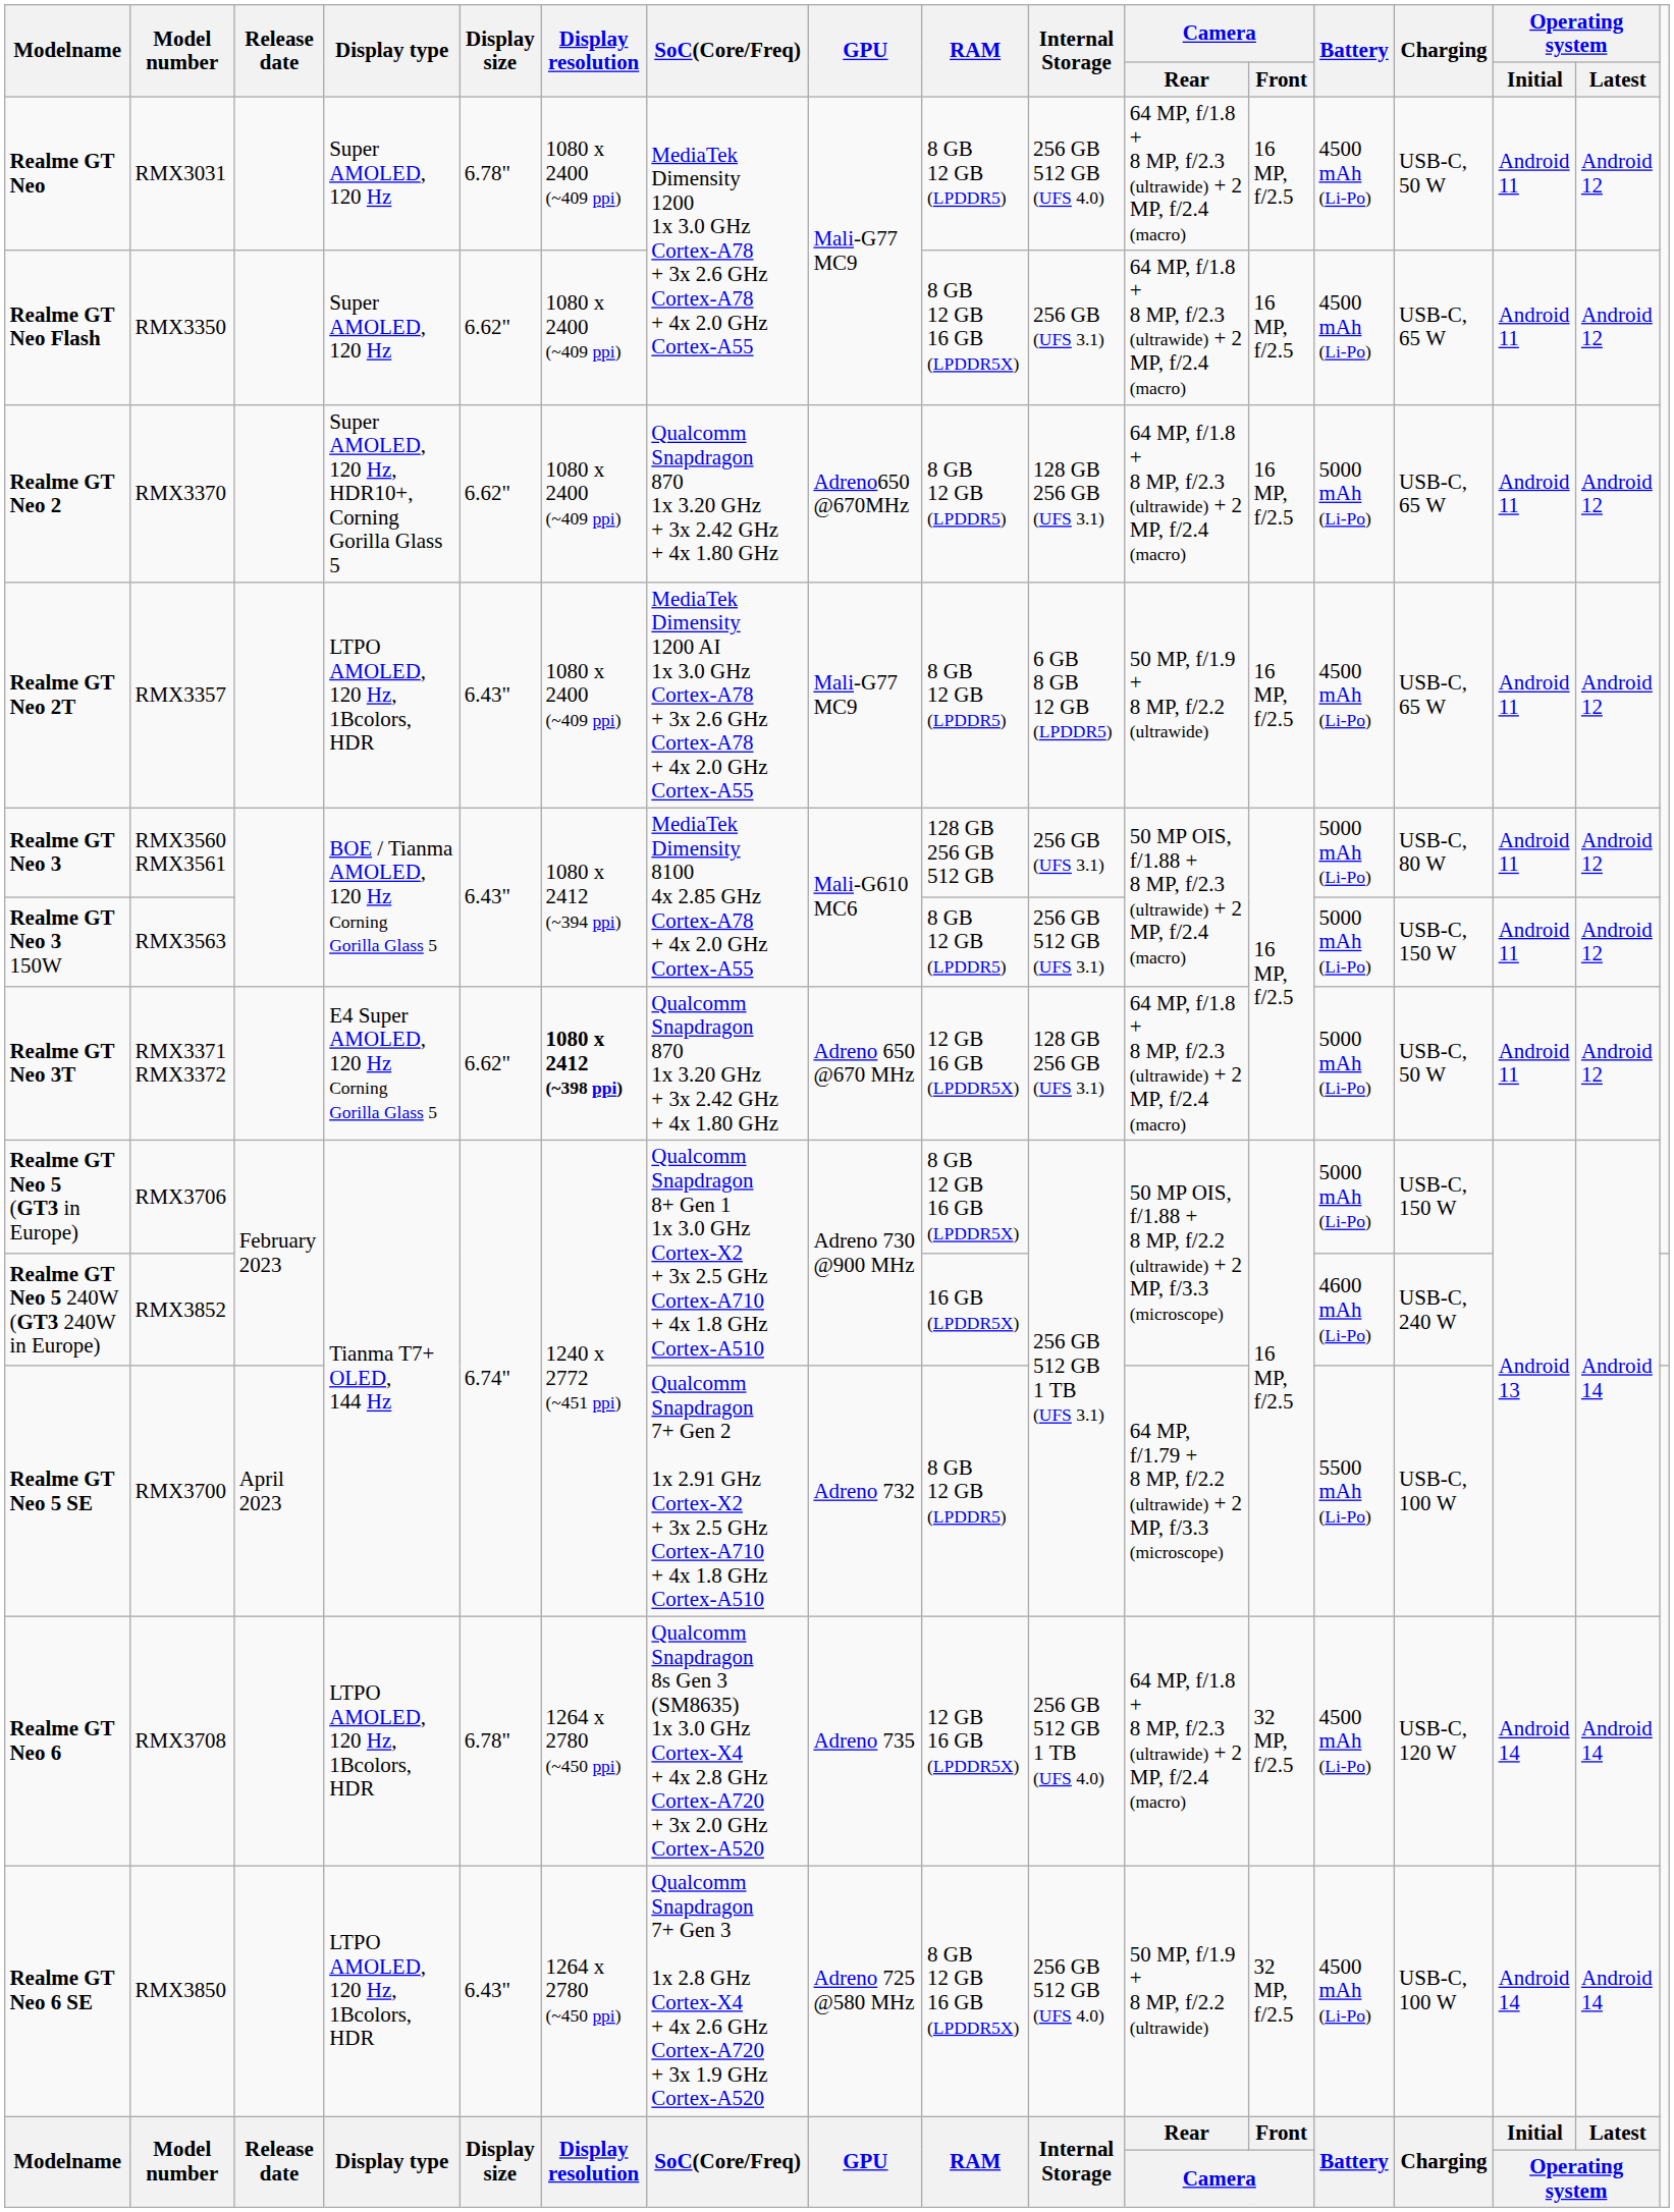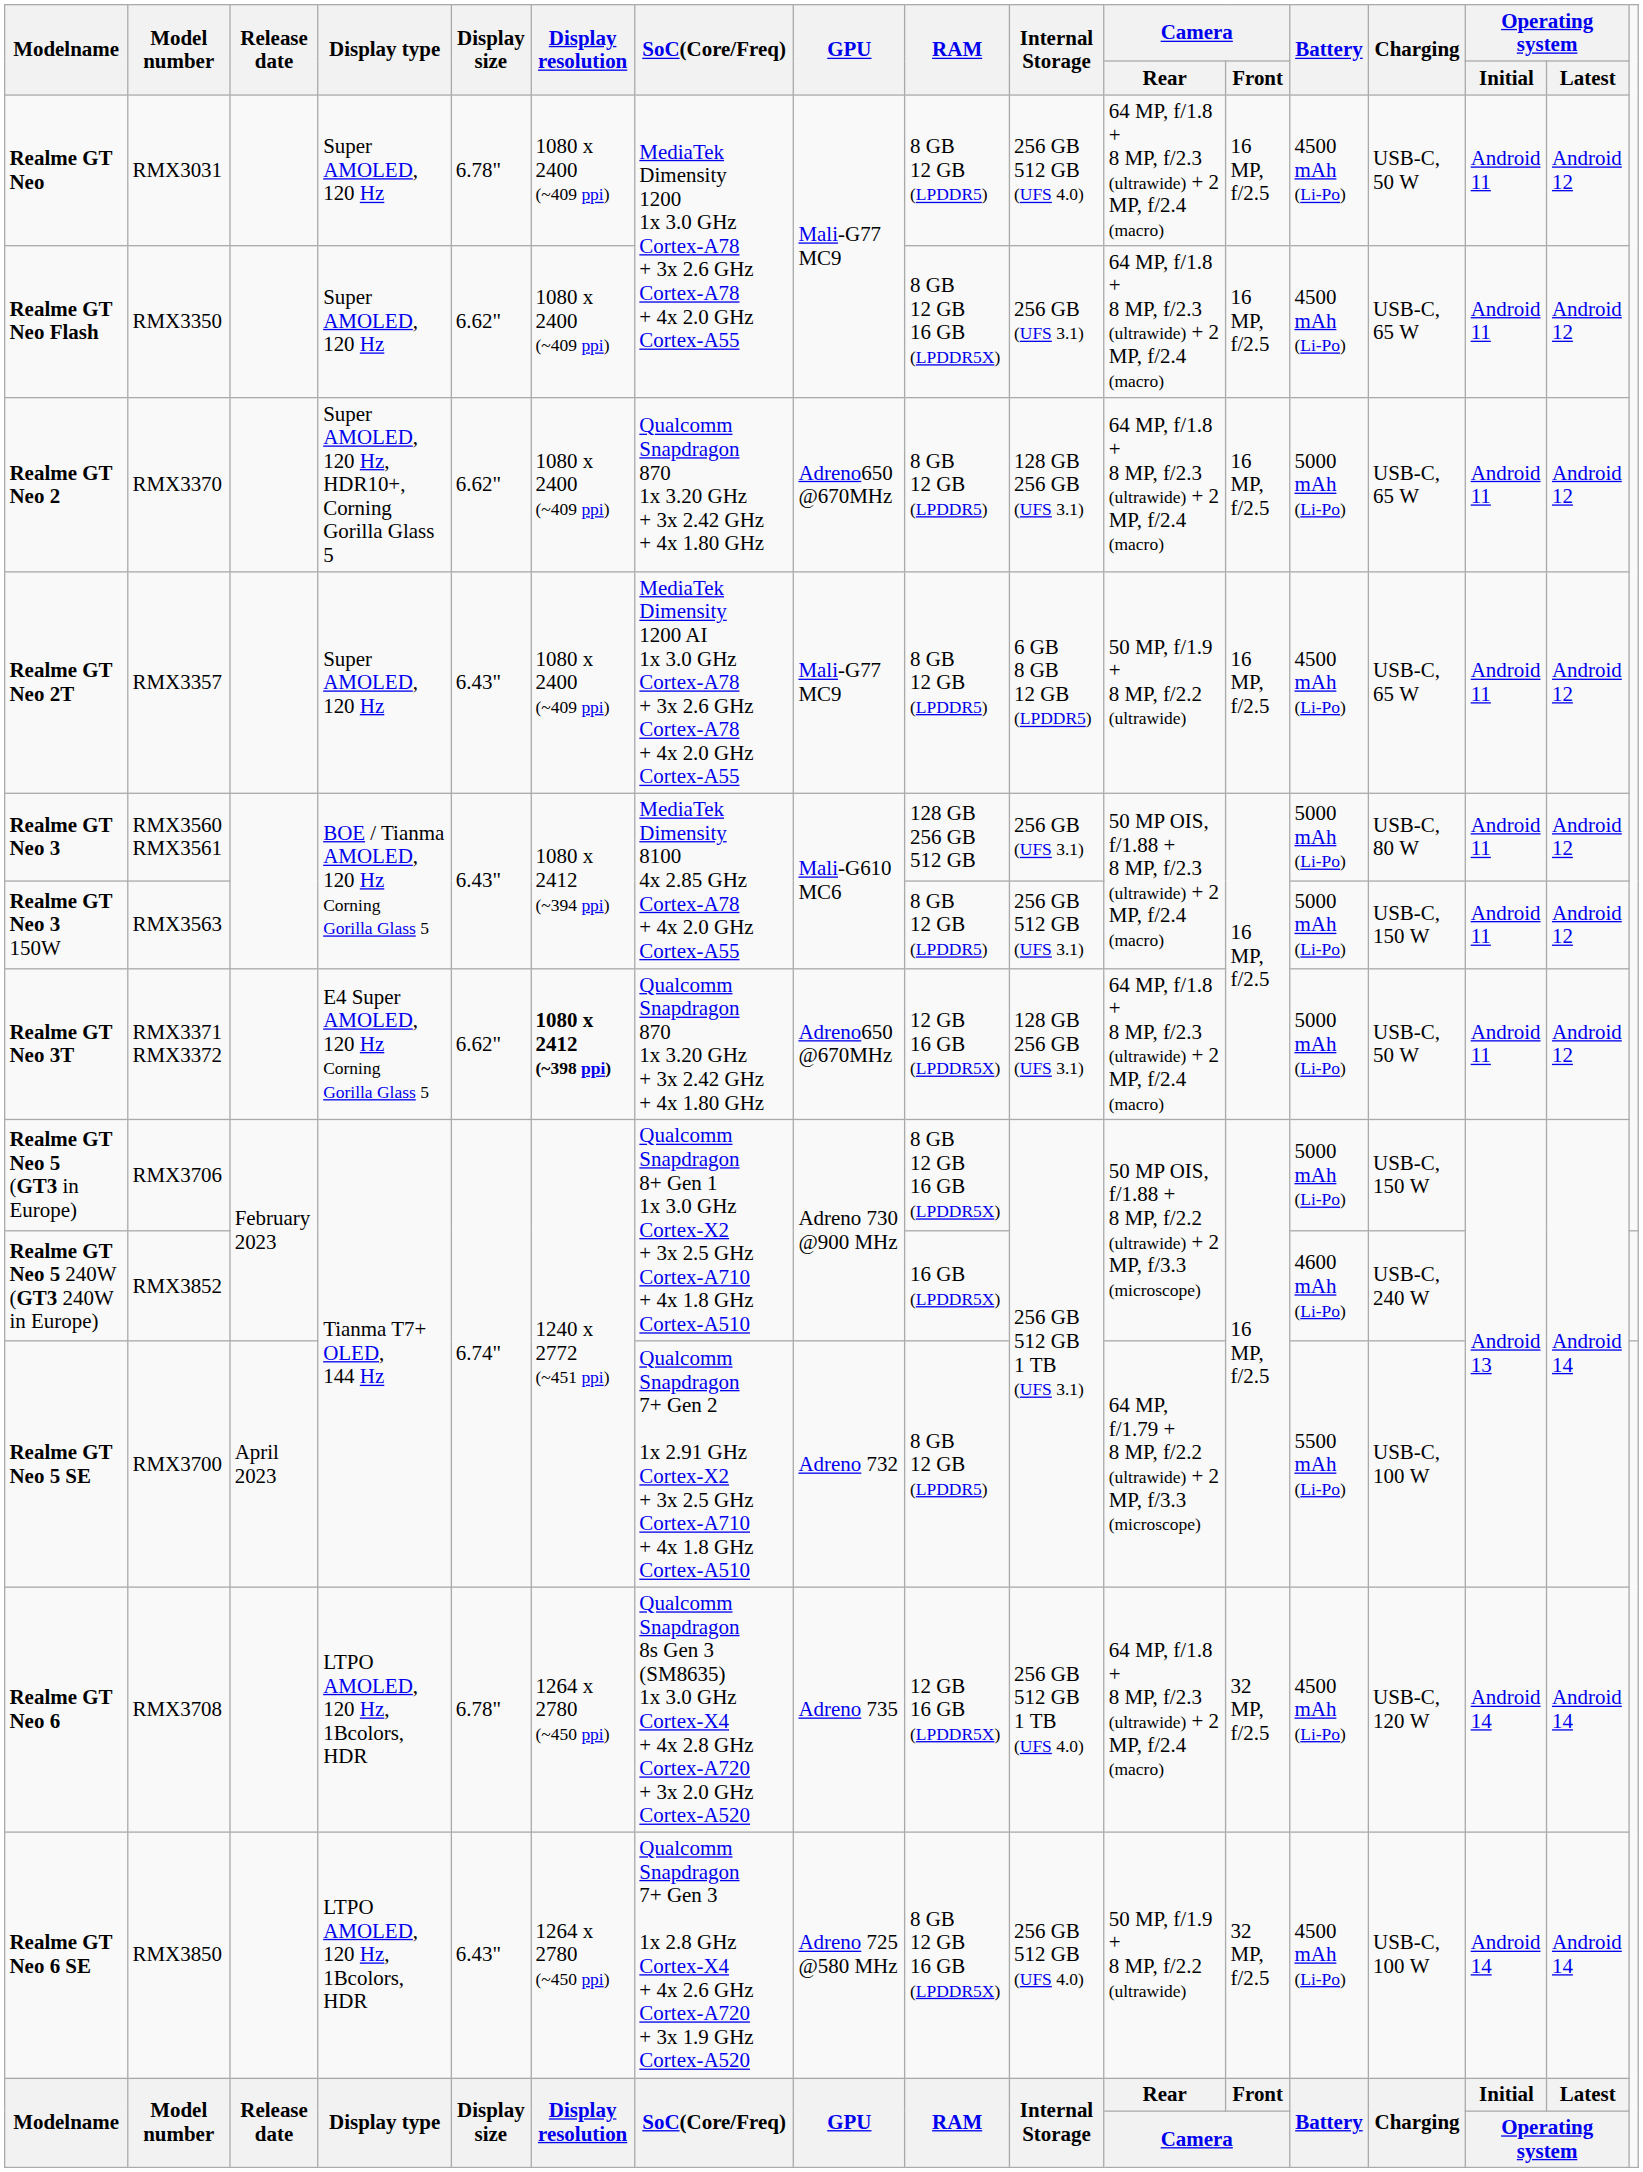Realme GT Neo 2T | Display type: LTPO AMOLED, 120 Hz, 1Bcolors, HDR -> Super AMOLED, 120 Hz
Realme GT Neo 3T | GPU: Adreno 650 @670 MHz -> Adreno650 @670MHz
